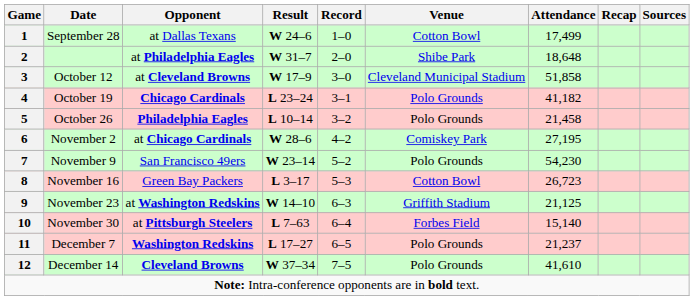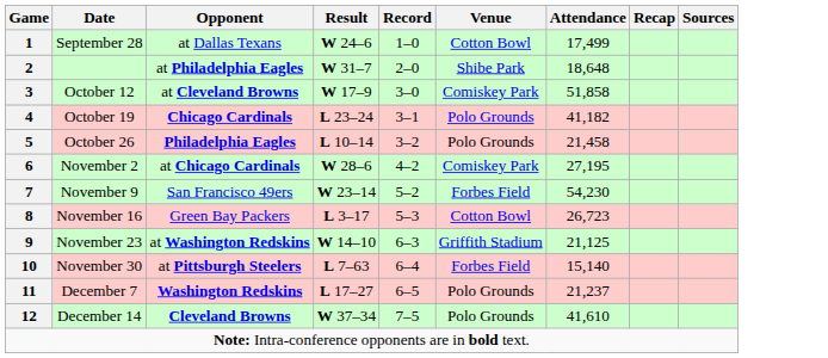3 | Venue: Cleveland Municipal Stadium -> Comiskey Park
7 | Venue: Polo Grounds -> Forbes Field
